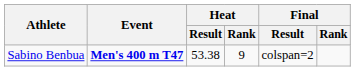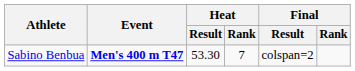Sabino Benbua | Heat / Result: 53.38 -> 53.30
Sabino Benbua | Heat / Rank: 9 -> 7
